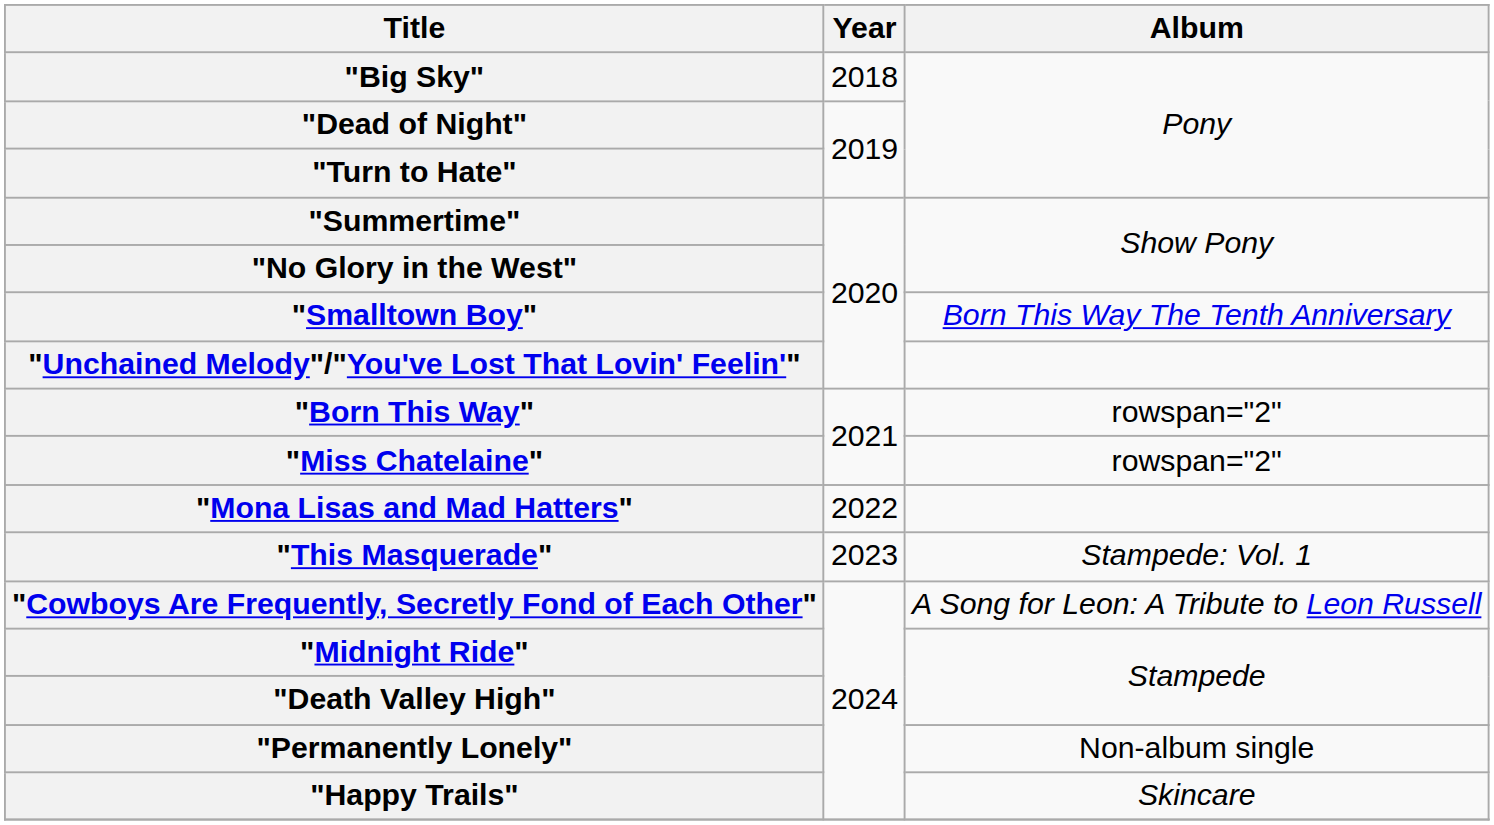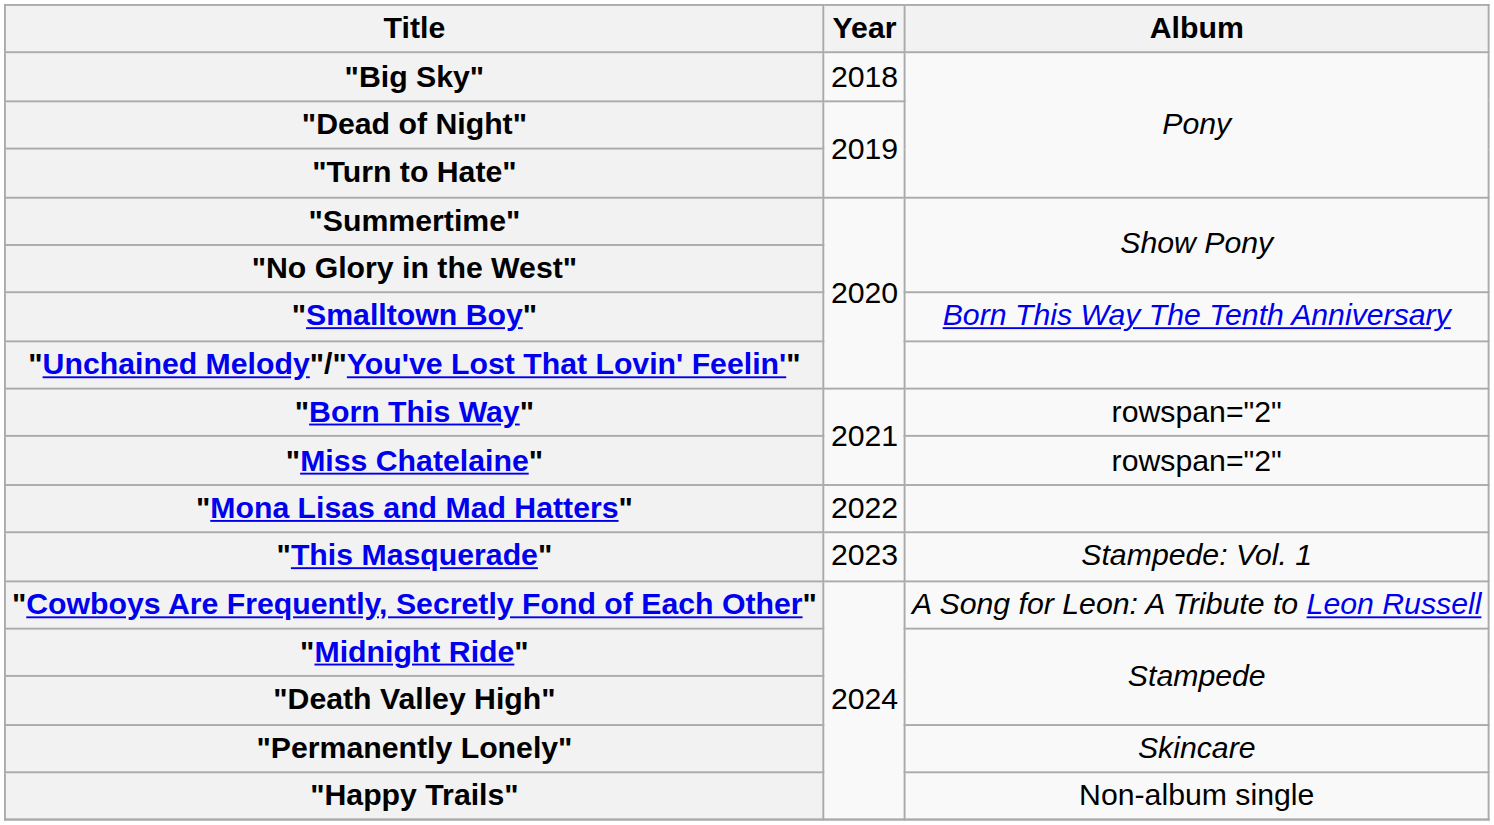"Permanently Lonely" | Album: Non-album single -> Skincare
"Happy Trails" | Album: Skincare -> Non-album single
